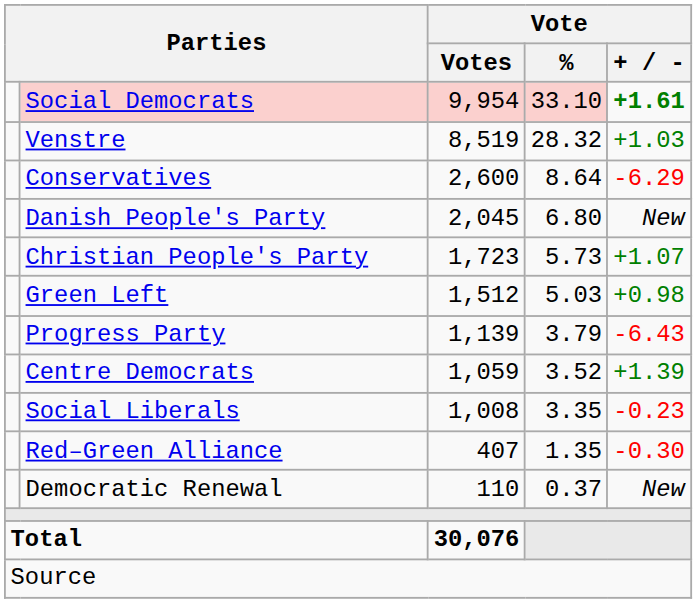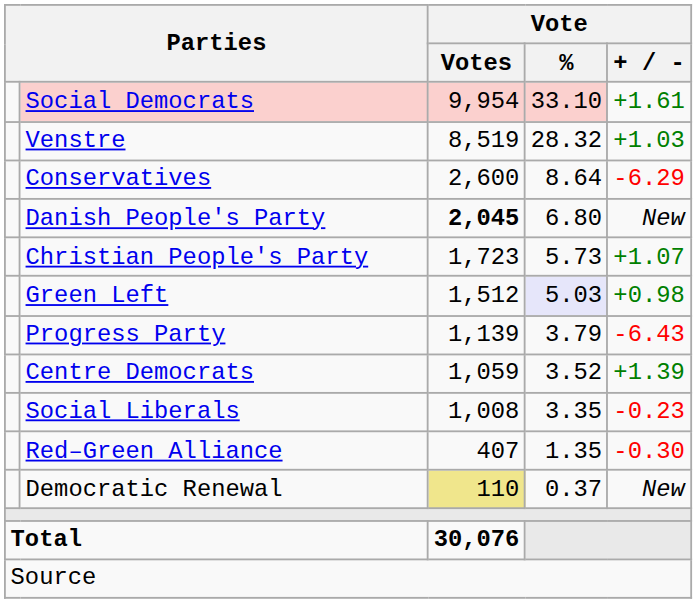Social Democrats | Vote / + / -: bold -> normal
Danish People's Party | Vote / Votes: normal -> bold
Green Left | Vote / %: no background -> lavender background
Democratic Renewal | Vote / Votes: no background -> khaki background
